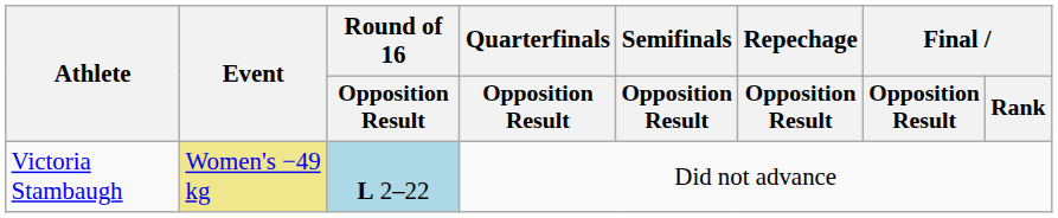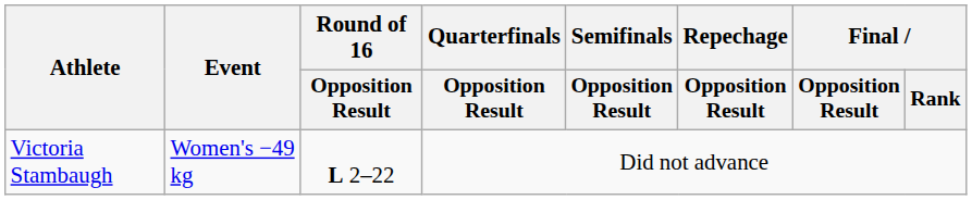Victoria Stambaugh | Event: khaki background -> no background
Victoria Stambaugh | Round of 16 / Opposition Result: lightblue background -> no background
